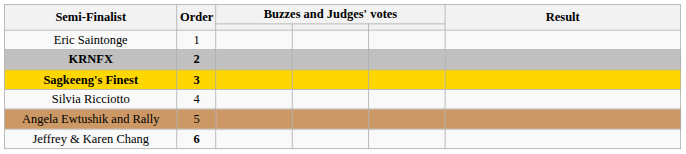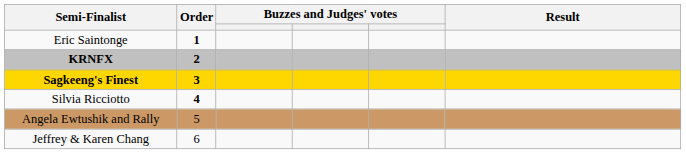Eric Saintonge | Order: normal -> bold
Silvia Ricciotto | Order: normal -> bold
Jeffrey & Karen Chang | Order: bold -> normal
